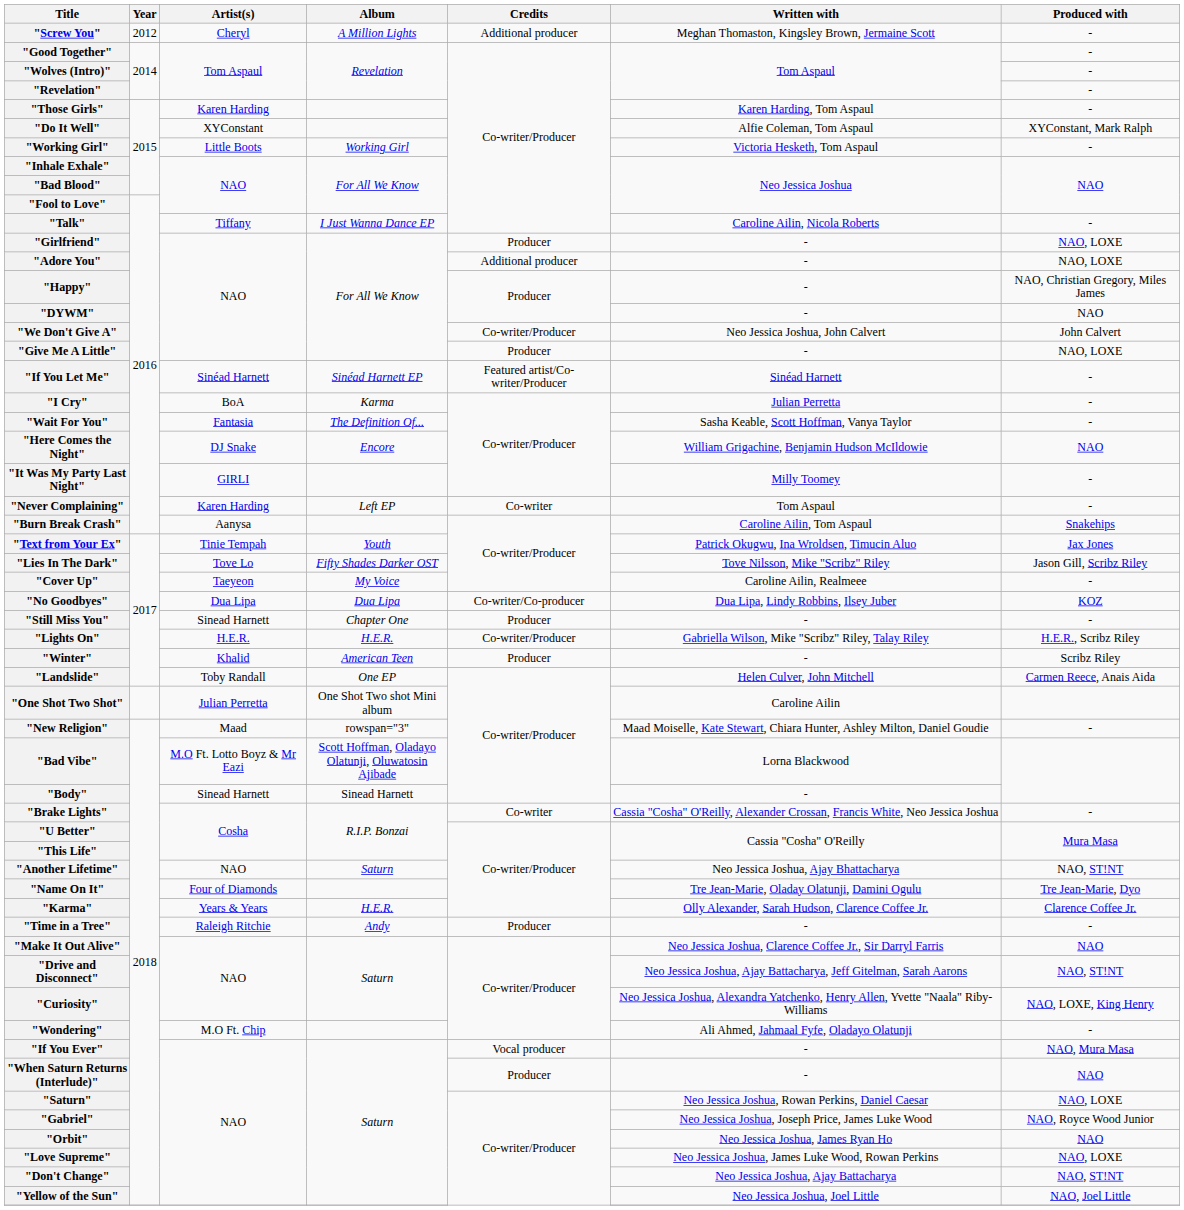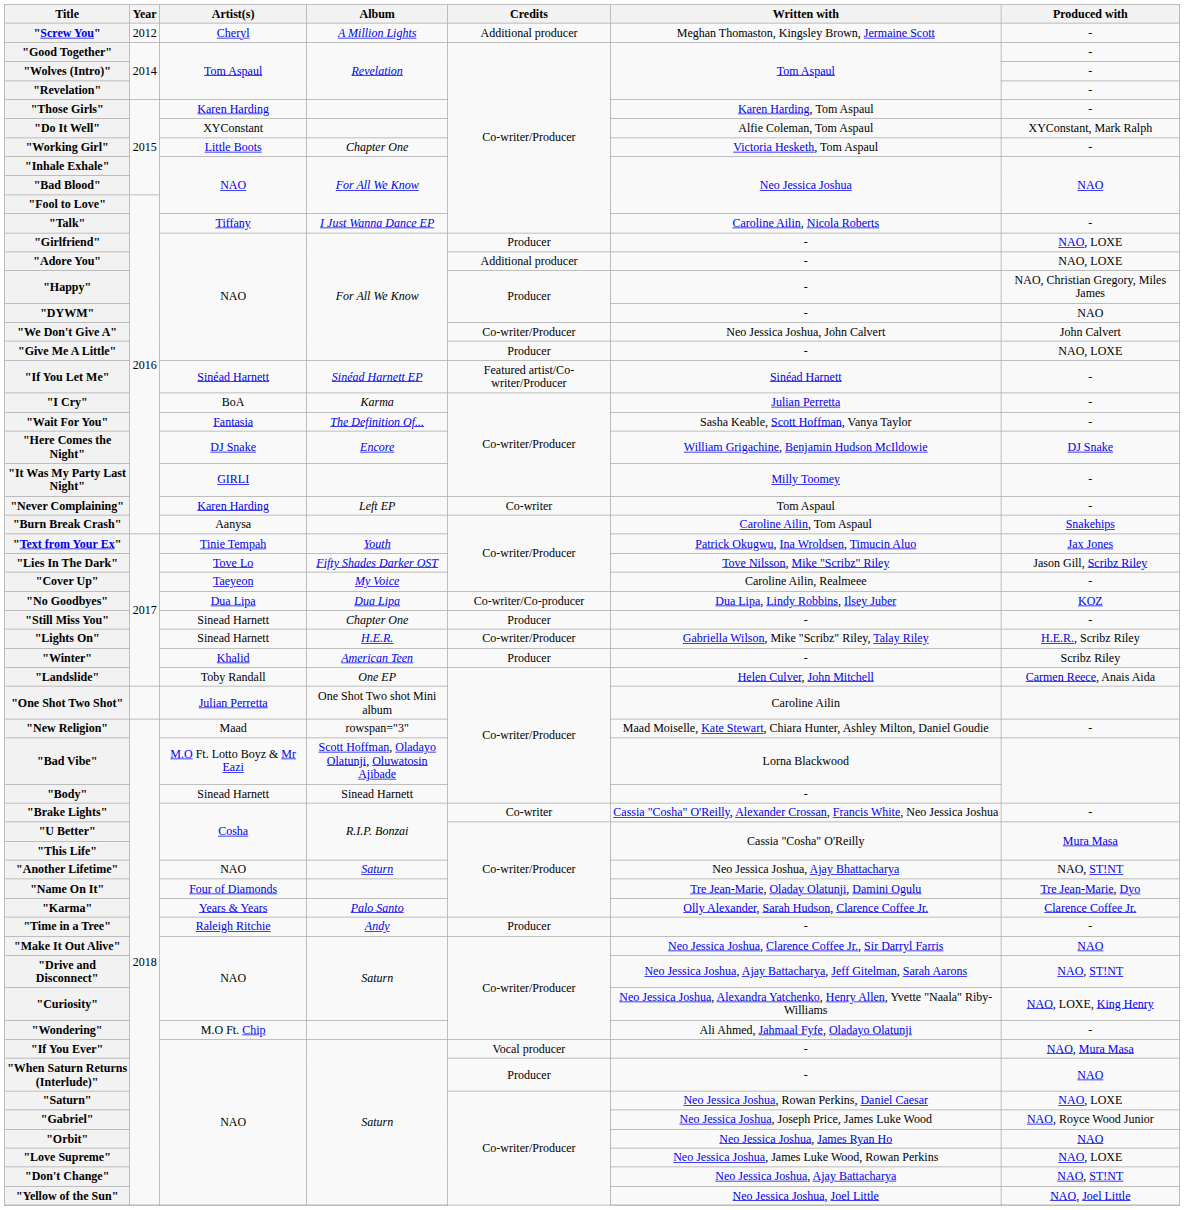"Working Girl" | Album: Working Girl -> Chapter One
"Here Comes the Night" | Produced with: NAO -> DJ Snake
"Lights On" | Artist(s): H.E.R. -> Sinead Harnett
"Karma" | Album: H.E.R. -> Palo Santo
